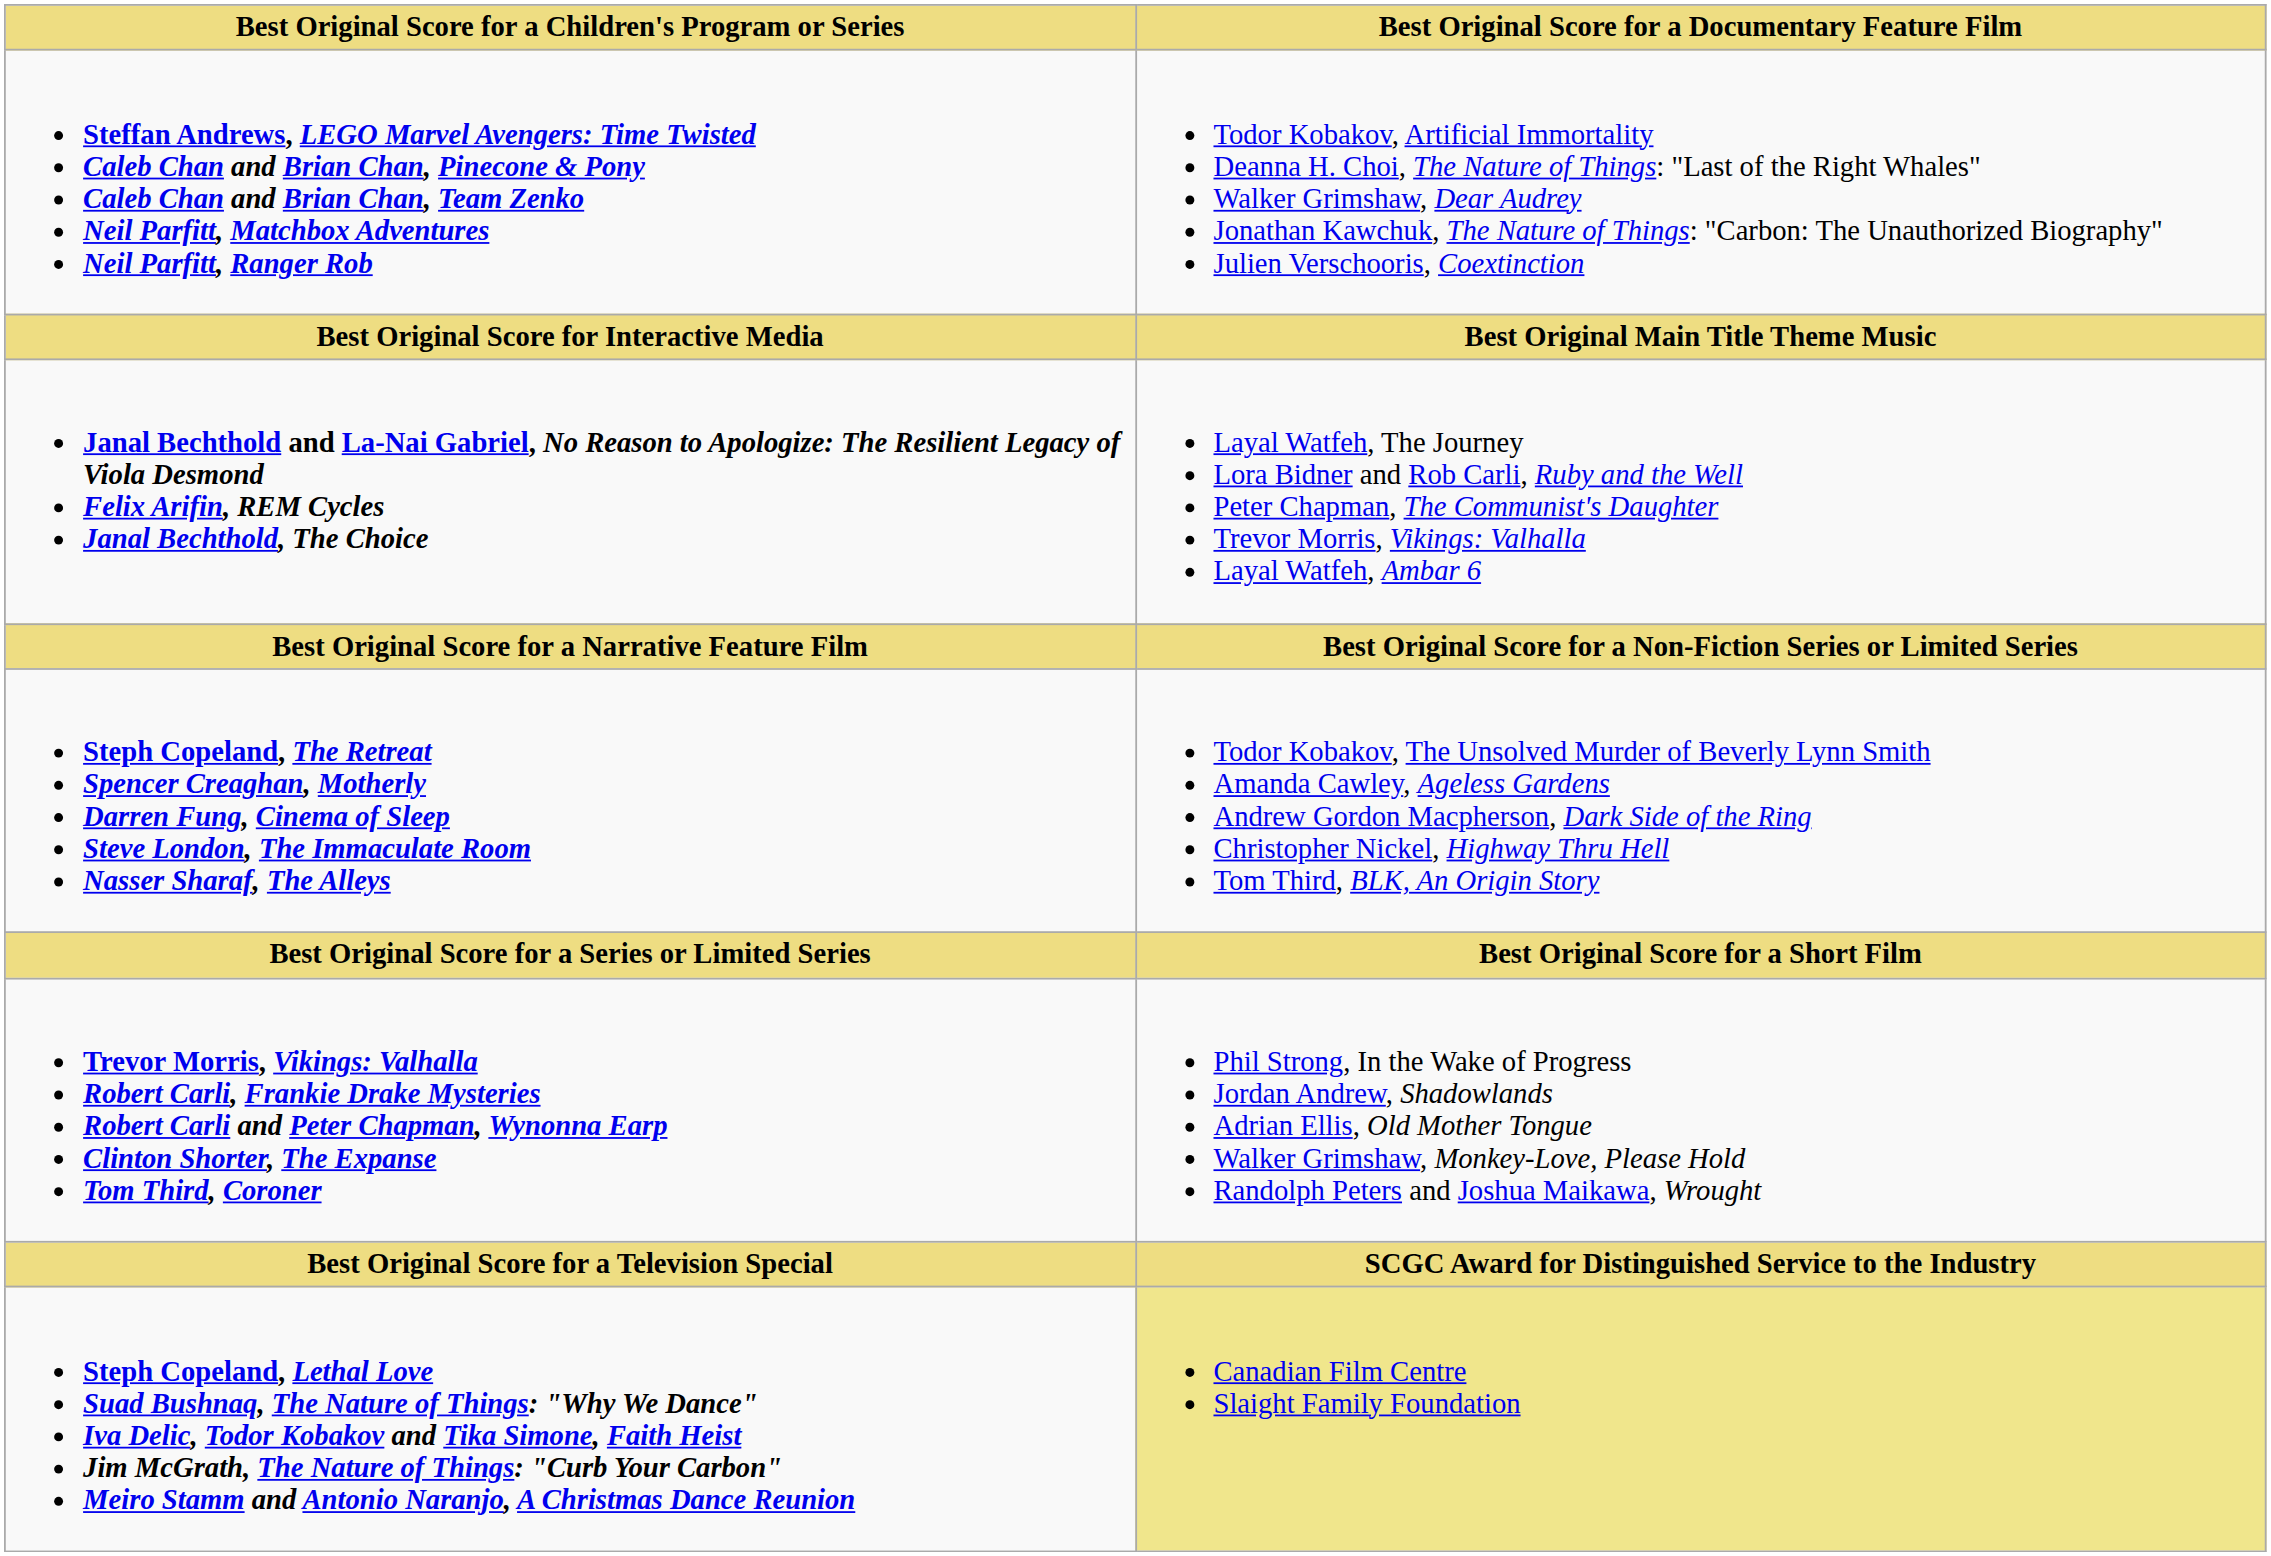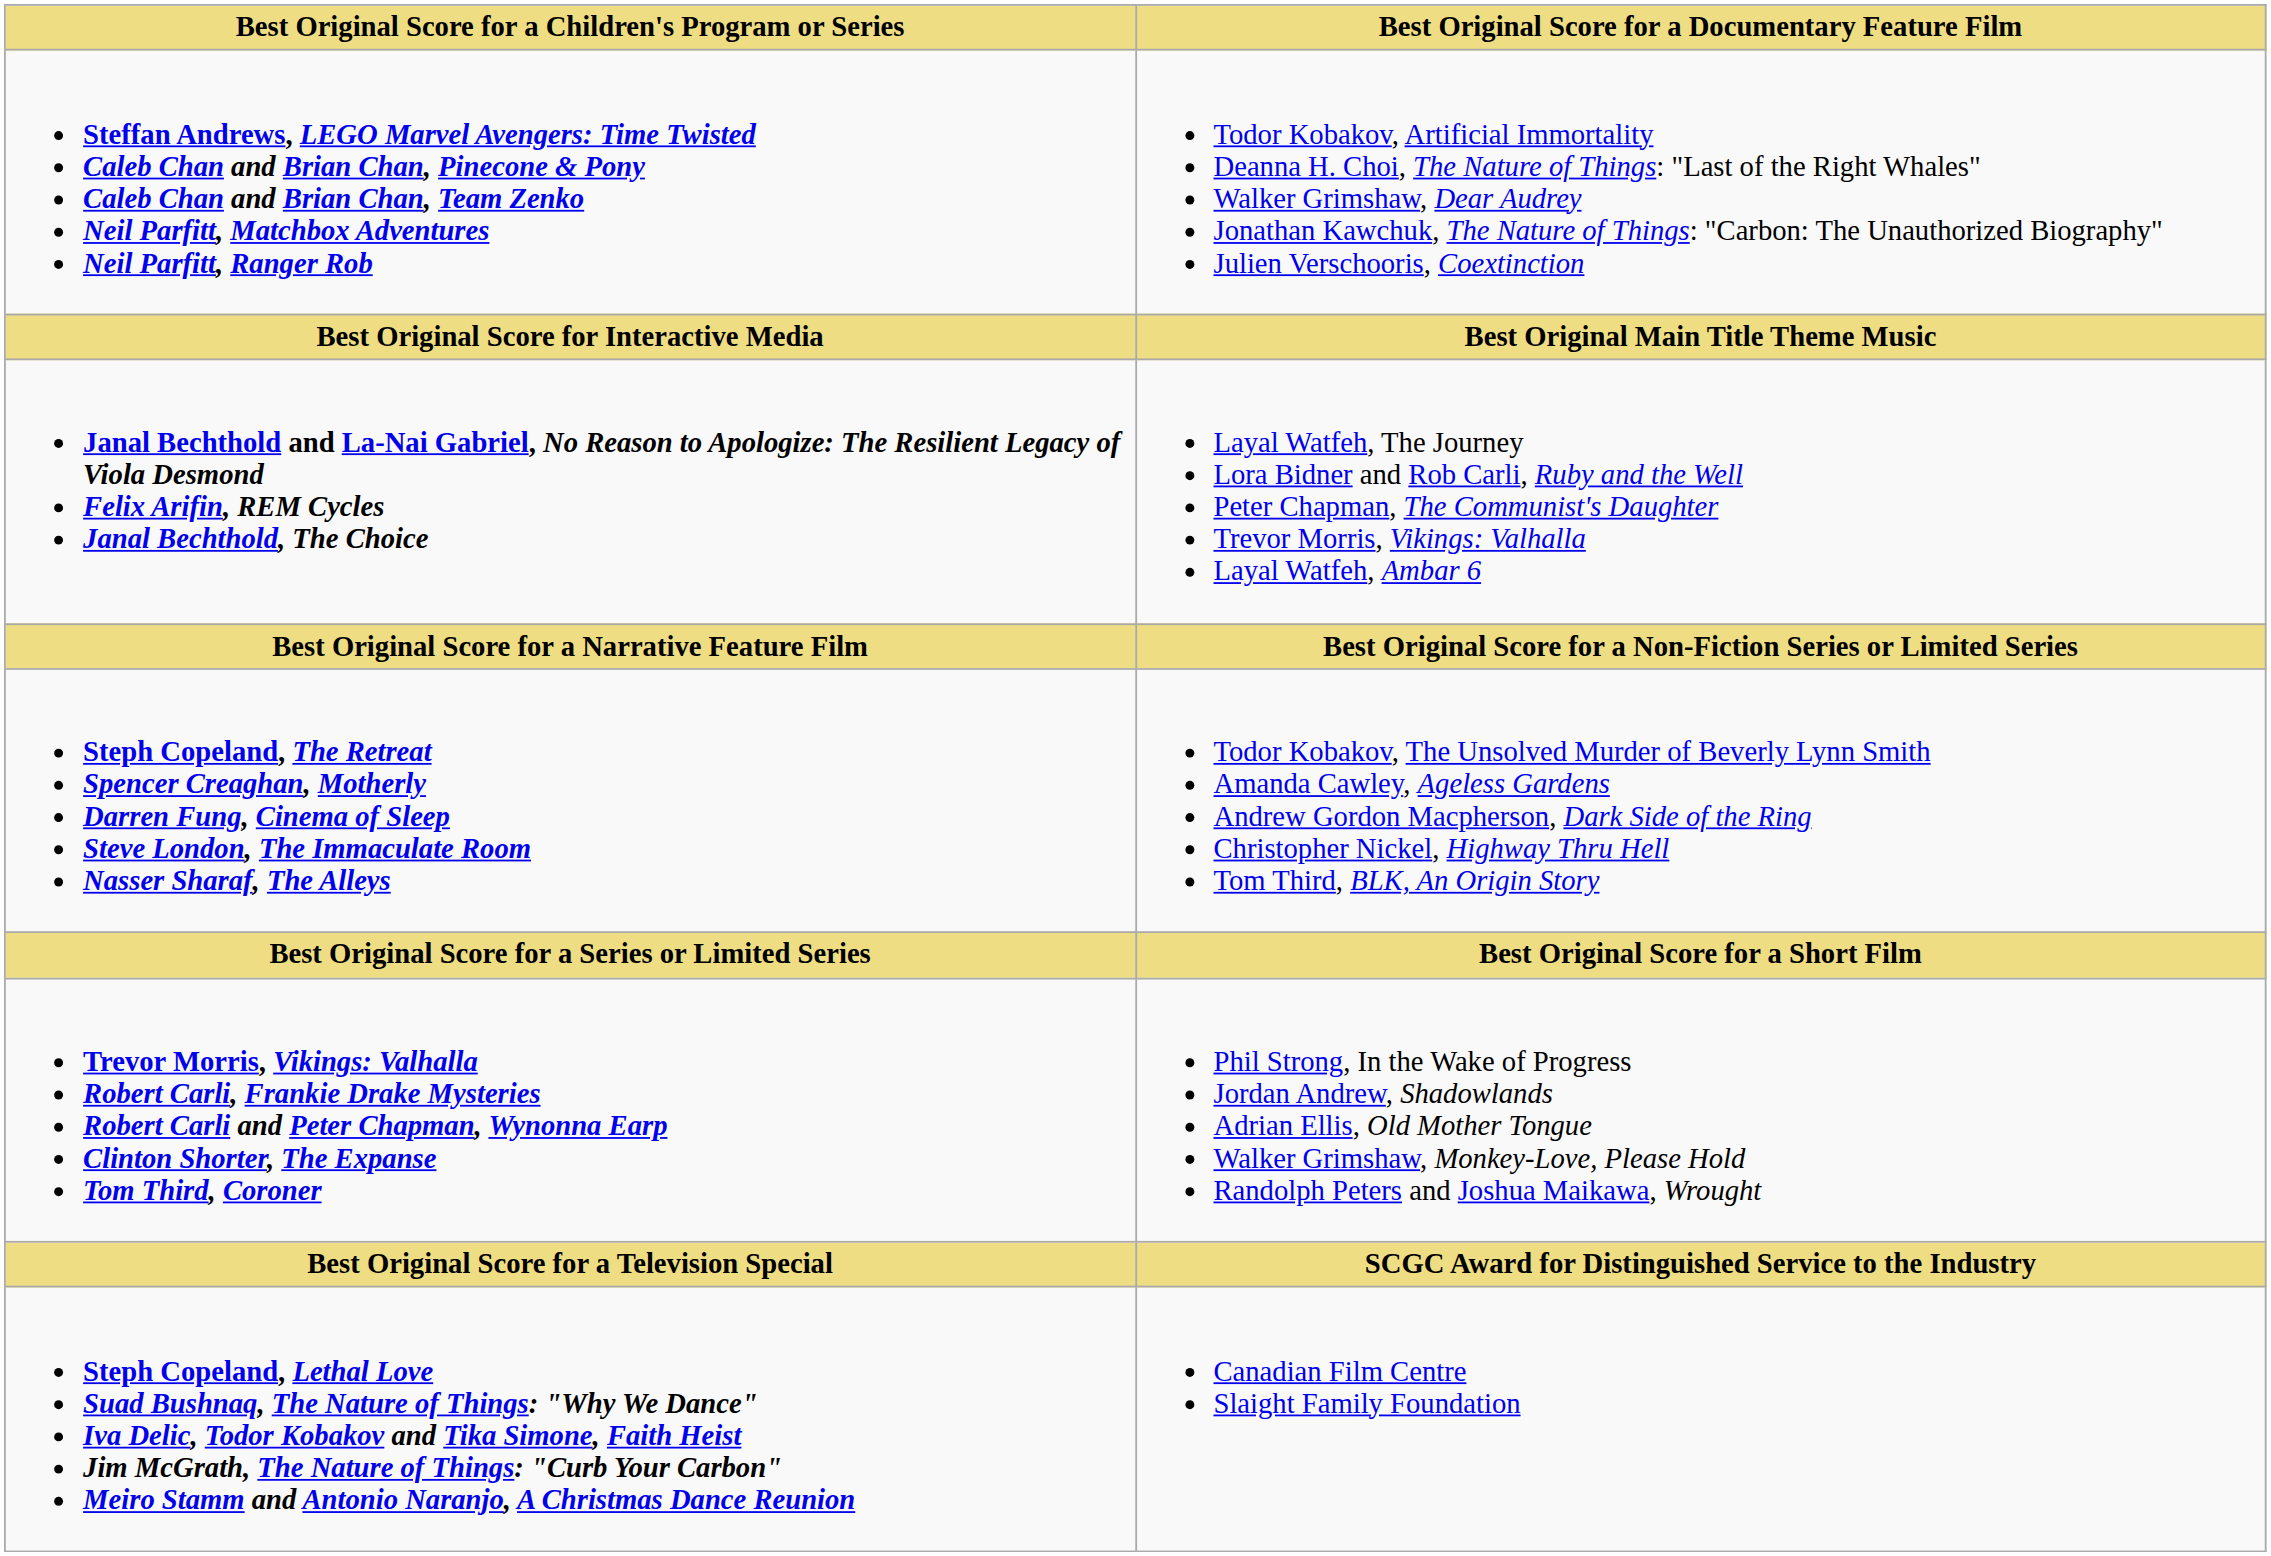row 10 | Best Original Score for a Documentary Feature Film: khaki background -> no background
